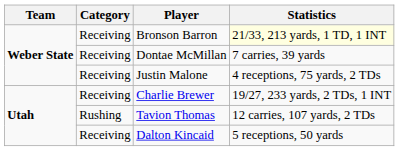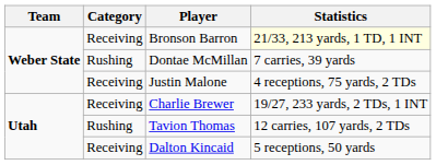Dontae McMillan | Category: Receiving -> Rushing
